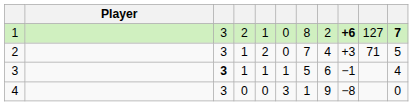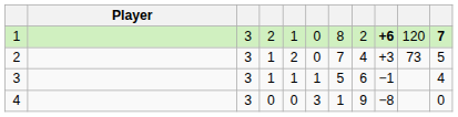row 2 | column 10: 127 -> 120
row 3 | column 10: 71 -> 73
row 4 | column 3: bold -> normal
